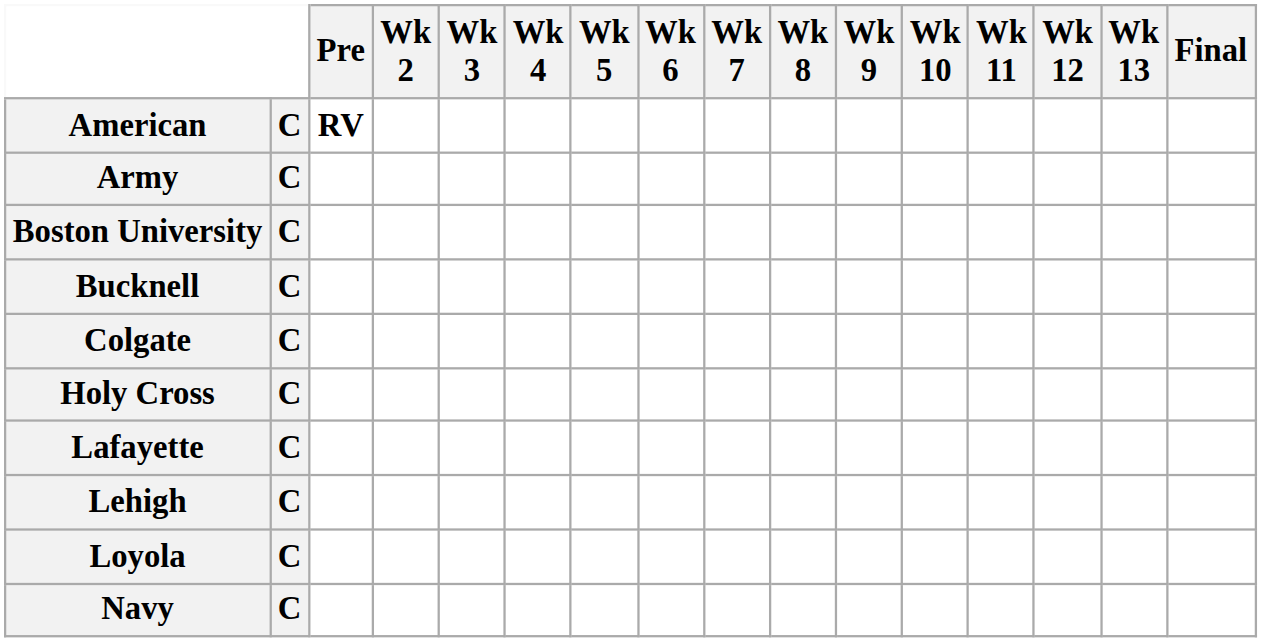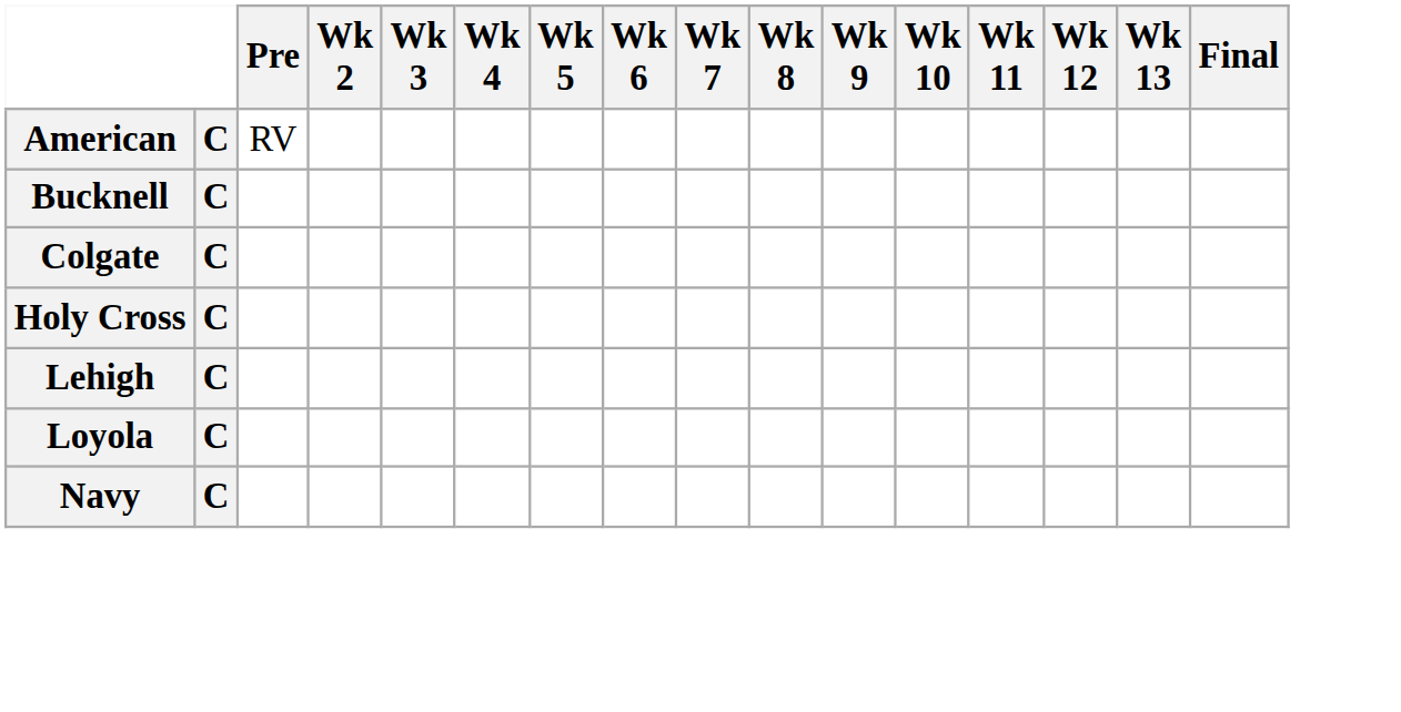American | Pre: bold -> normal
- row: Army | C
- row: Boston University | C
- row: Lafayette | C
